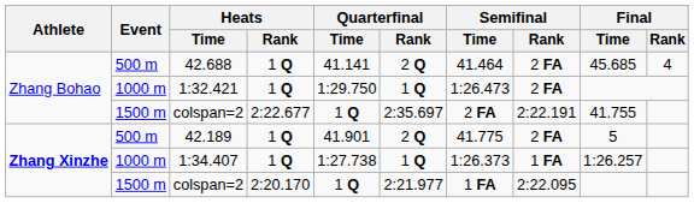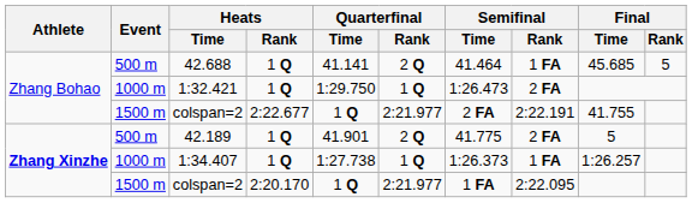42.688 | Semifinal / Rank: 2 FA -> 1 FA
42.688 | Final / Rank: 4 -> 5
colspan=2 / 2:22.677 | Quarterfinal / Rank: 2:35.697 -> 2:21.977
